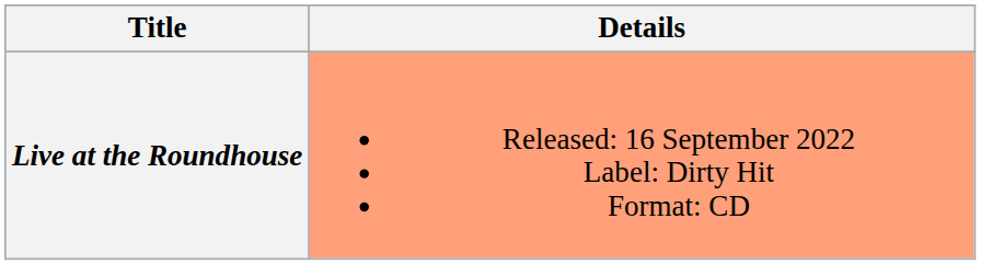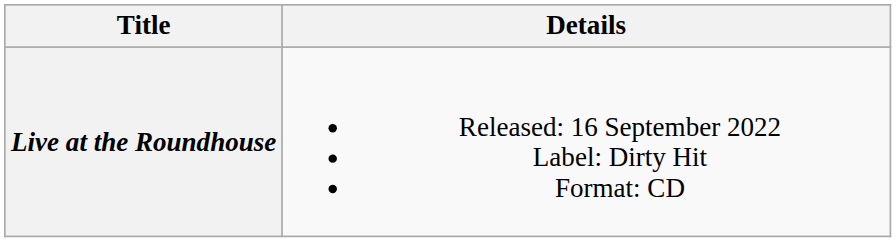Live at the Roundhouse | Details: lightsalmon background -> no background
